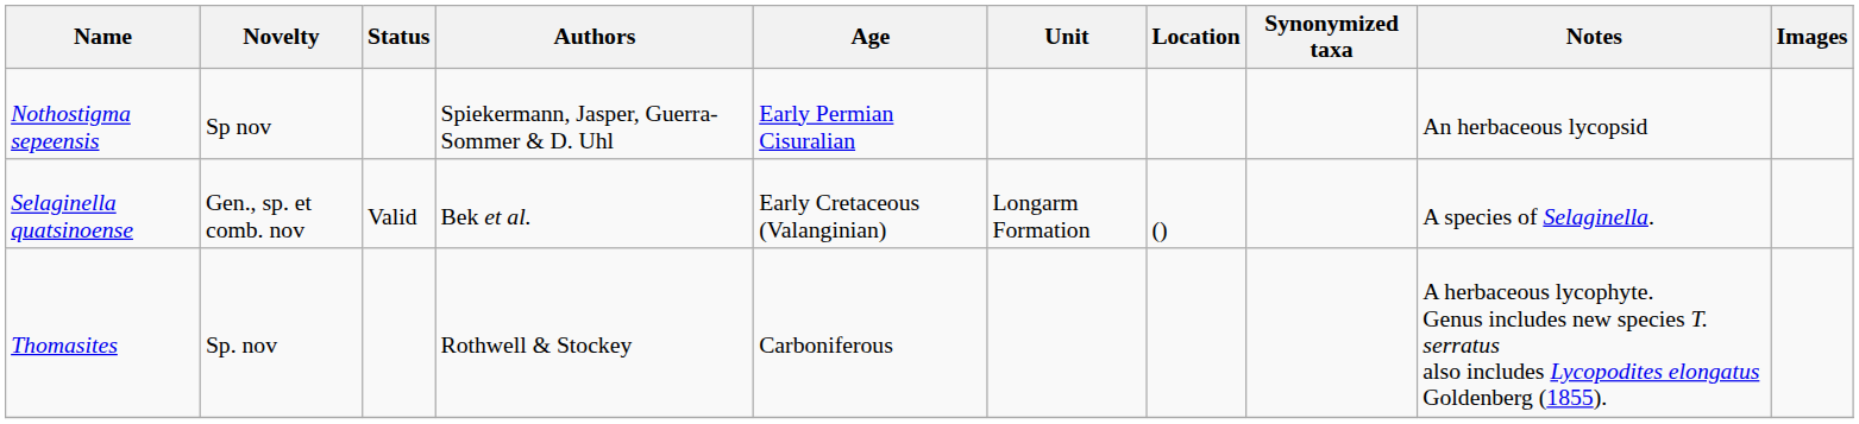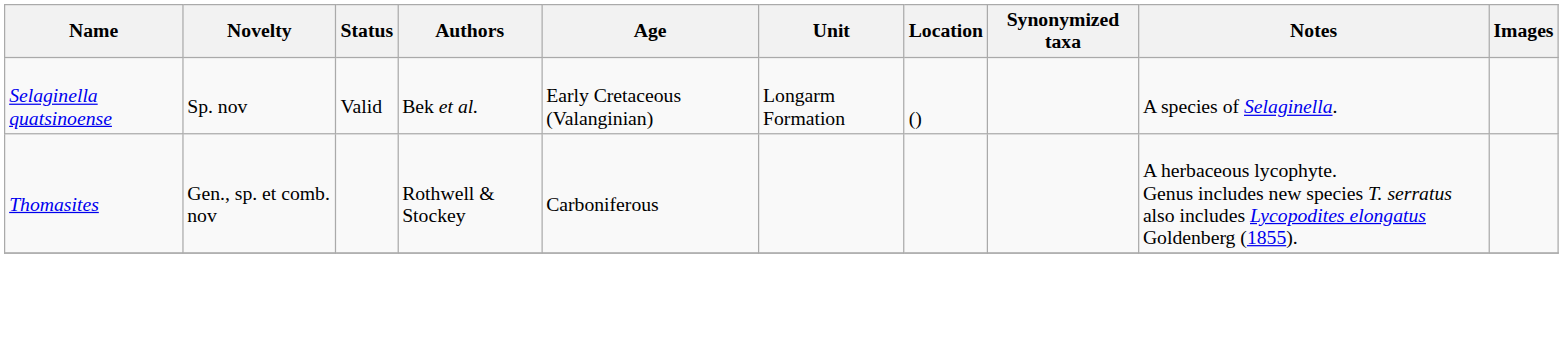- row: Nothostigma sepeensis | Sp nov | Spiekermann, Jasper, Guerra-Sommer & D. Uhl | Early Permian Cisuralian | An herbaceous lycopsid
Selaginella quatsinoense | Novelty: Gen., sp. et comb. nov -> Sp. nov
Thomasites | Novelty: Sp. nov -> Gen., sp. et comb. nov
